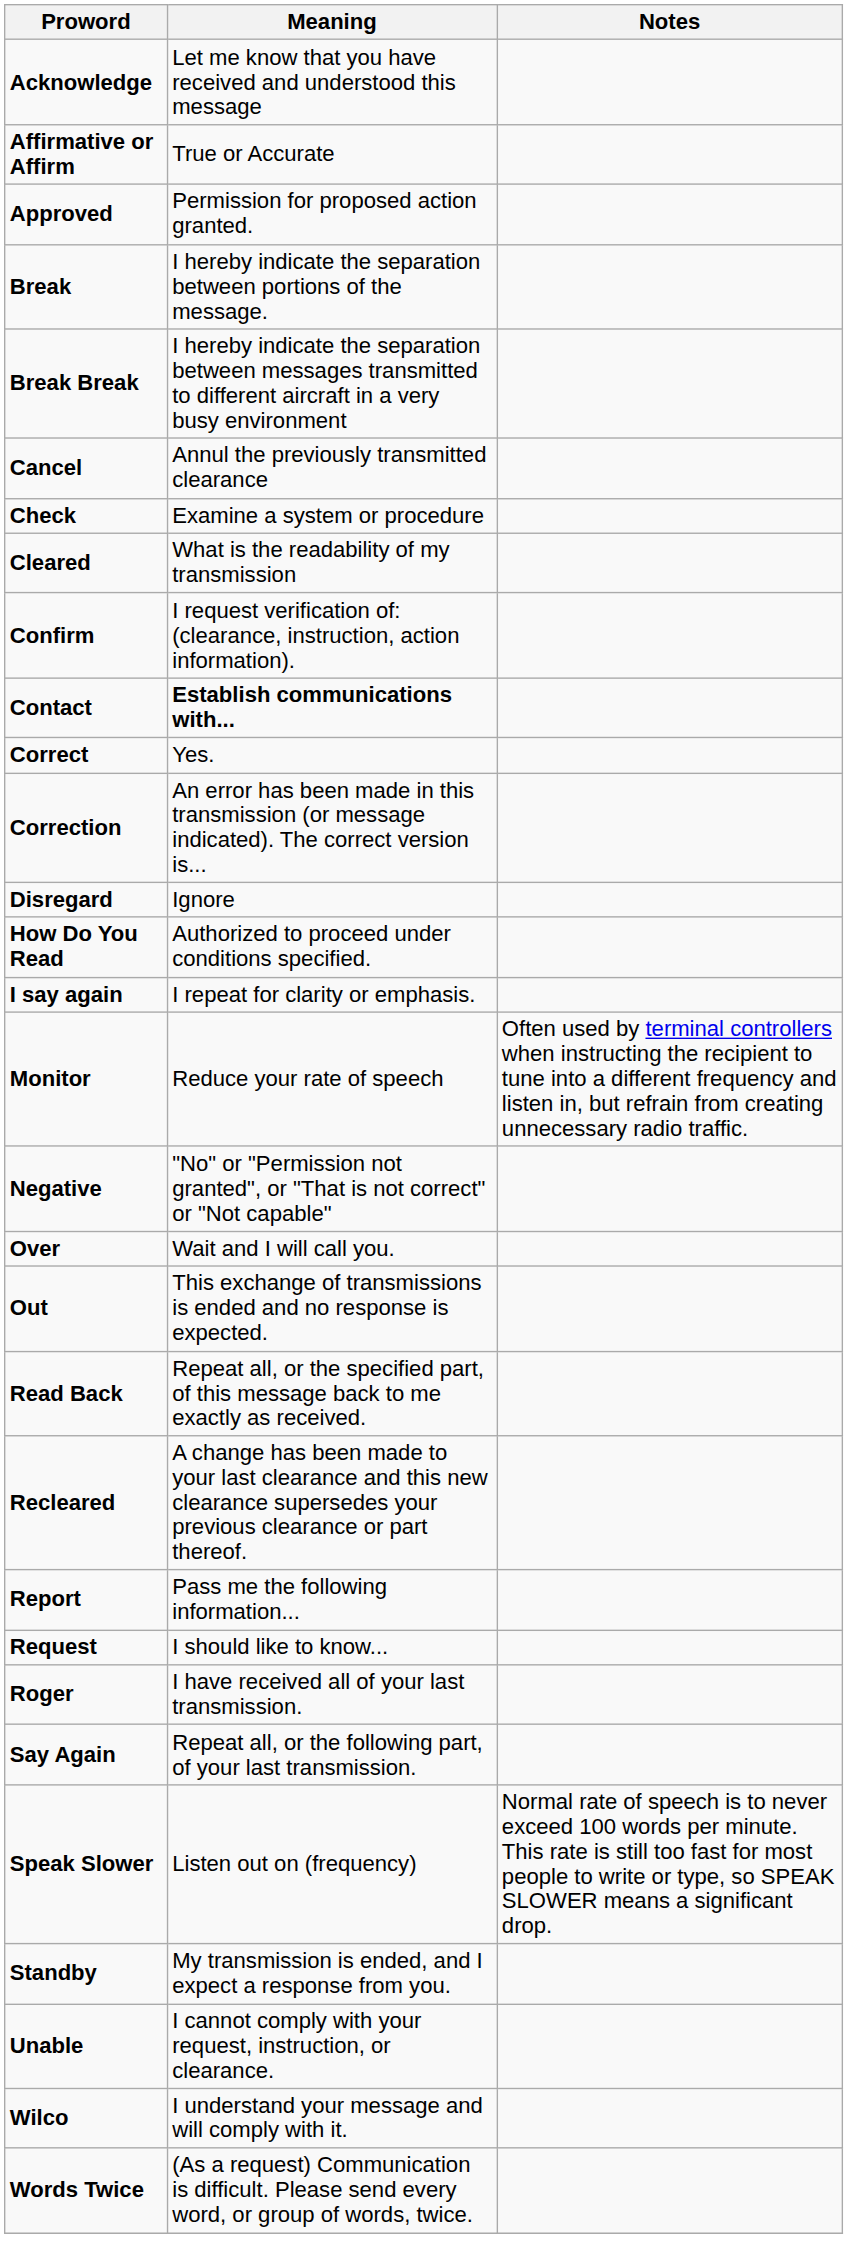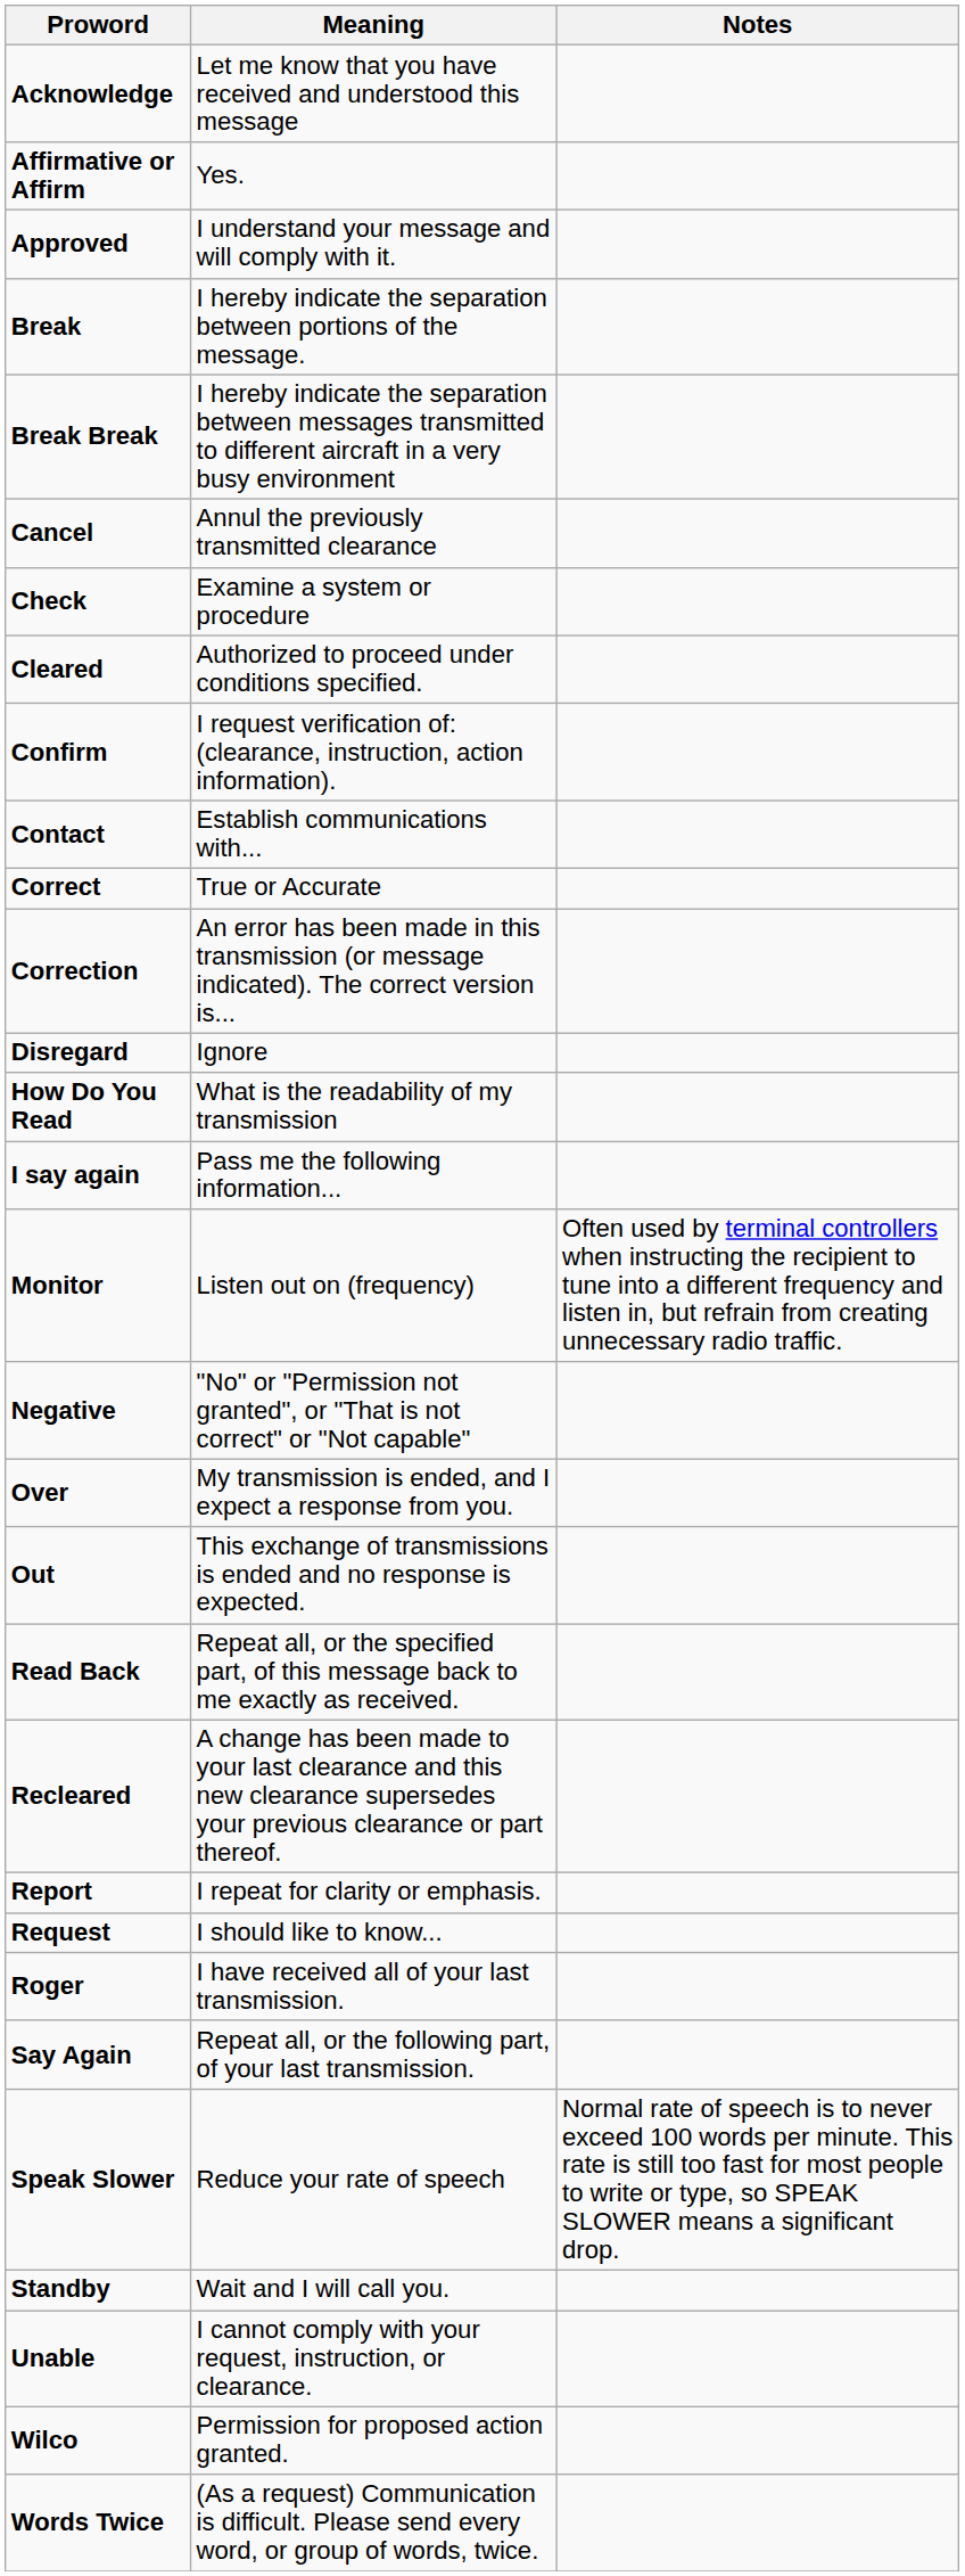Affirmative or Affirm | Meaning: True or Accurate -> Yes.
Approved | Meaning: Permission for proposed action granted. -> I understand your message and will comply with it.
Cleared | Meaning: What is the readability of my transmission -> Authorized to proceed under conditions specified.
Contact | Meaning: bold -> normal
Correct | Meaning: Yes. -> True or Accurate
How Do You Read | Meaning: Authorized to proceed under conditions specified. -> What is the readability of my transmission
I say again | Meaning: I repeat for clarity or emphasis. -> Pass me the following information...
Monitor | Meaning: Reduce your rate of speech -> Listen out on (frequency)
Over | Meaning: Wait and I will call you. -> My transmission is ended, and I expect a response from you.
Report | Meaning: Pass me the following information... -> I repeat for clarity or emphasis.
Speak Slower | Meaning: Listen out on (frequency) -> Reduce your rate of speech
Standby | Meaning: My transmission is ended, and I expect a response from you. -> Wait and I will call you.
Wilco | Meaning: I understand your message and will comply with it. -> Permission for proposed action granted.
